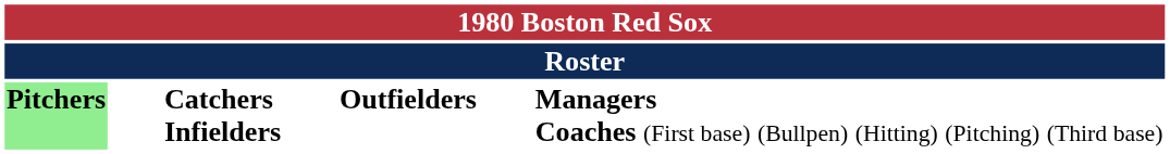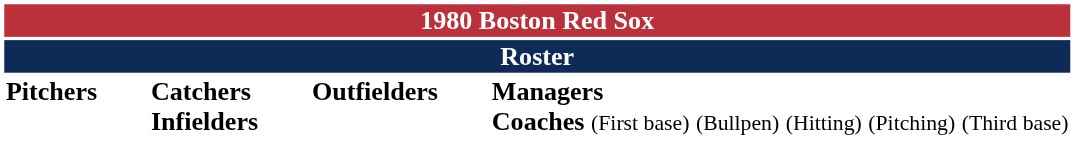Pitchers | column 1: lightgreen background -> no background
